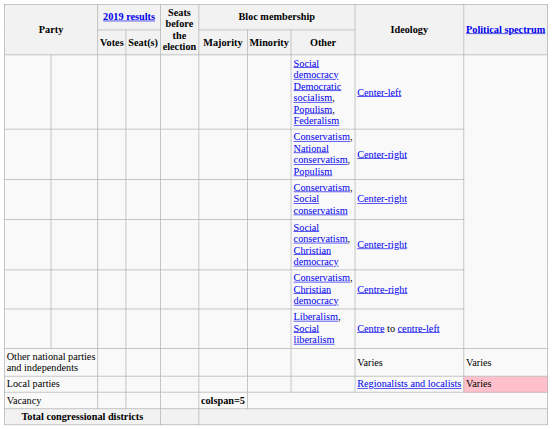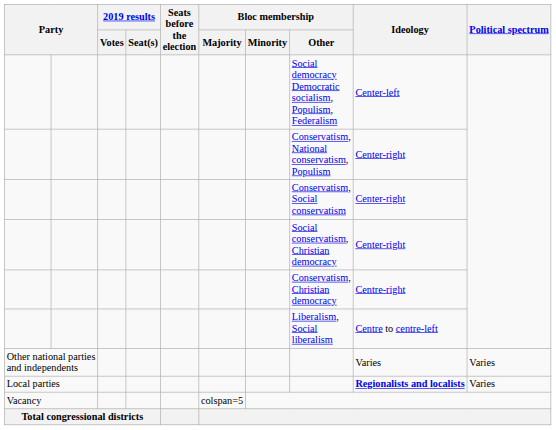Local parties | Ideology: normal -> bold
Local parties | Political spectrum: pink background -> no background
Vacancy | Bloc membership / Majority: bold -> normal
